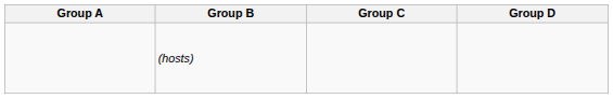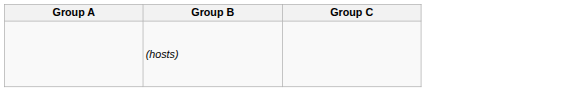- column: Group D
